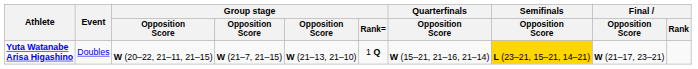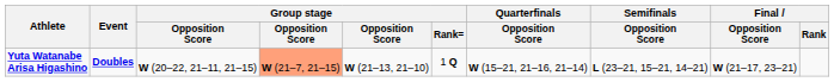Yuta Watanabe Arisa Higashino | Event: normal -> bold
Yuta Watanabe Arisa Higashino | column 4: no background -> lightsalmon background
Yuta Watanabe Arisa Higashino | Semifinals / Opposition Score: gold background -> no background
